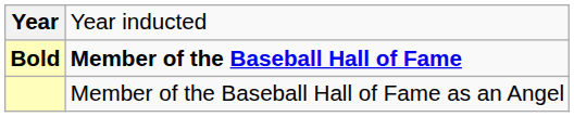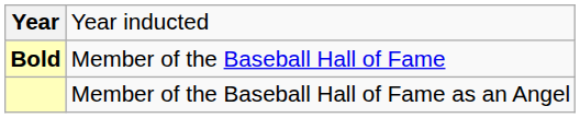Bold | column 2: bold -> normal
